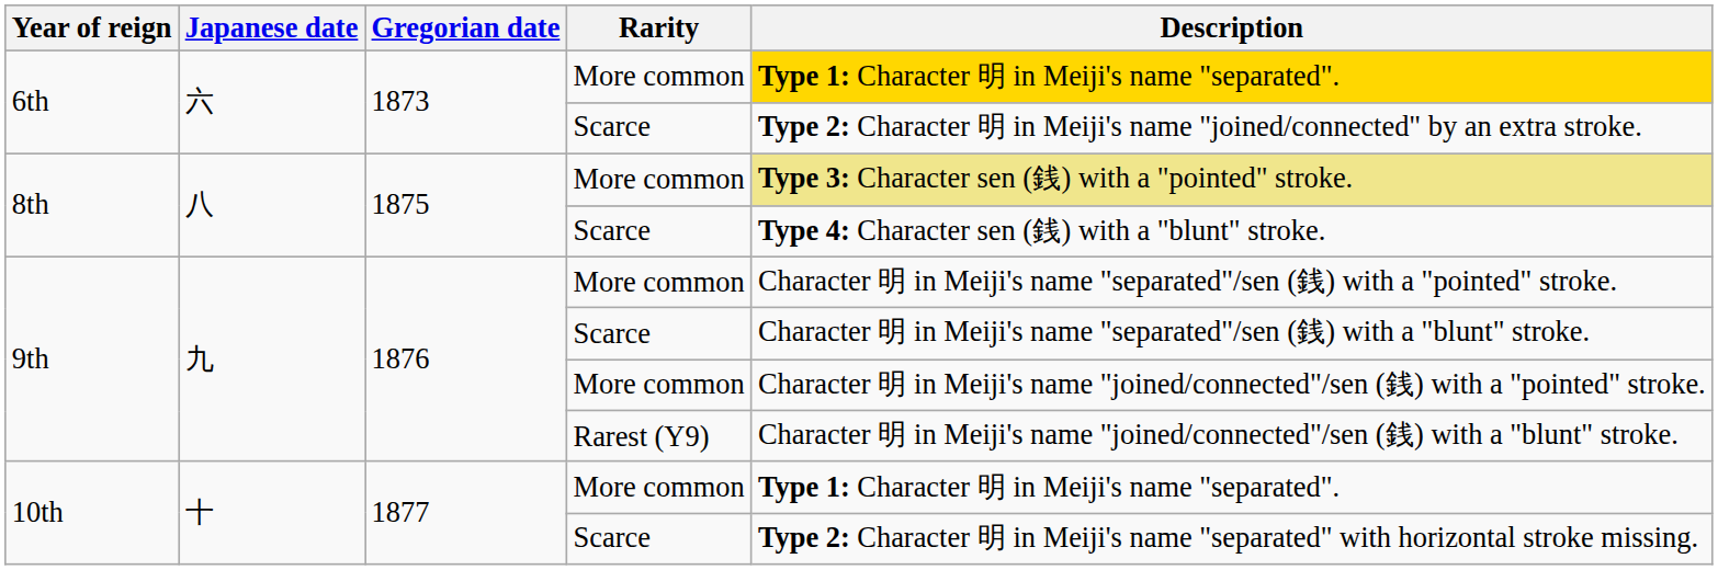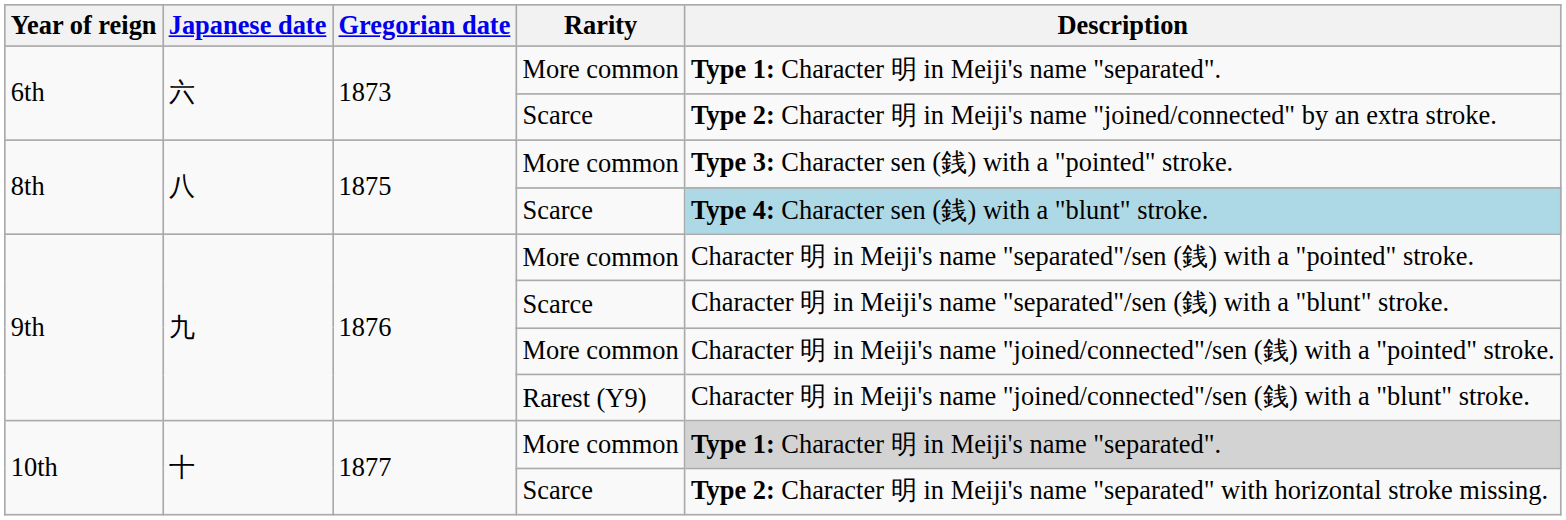6th / More common | Description: gold background -> no background
8th / More common | Description: khaki background -> no background
8th / Scarce | Description: no background -> lightblue background
10th / More common | Description: no background -> lightgrey background
